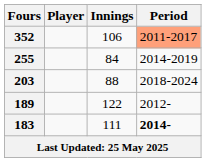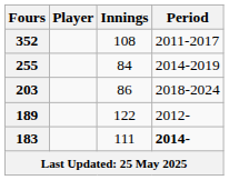352 | Innings: 106 -> 108
352 | Period: lightsalmon background -> no background
203 | Innings: 88 -> 86
